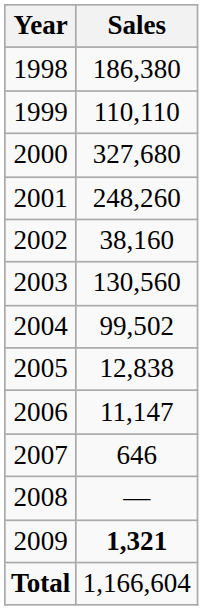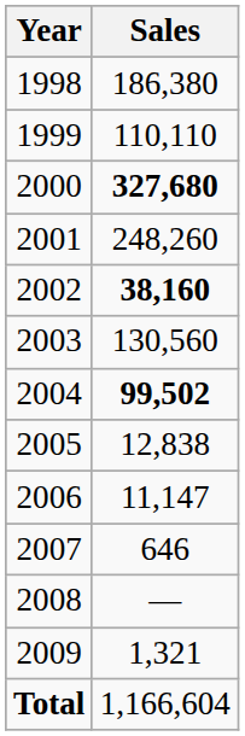2000 | Sales: normal -> bold
2002 | Sales: normal -> bold
2004 | Sales: normal -> bold
2009 | Sales: bold -> normal
